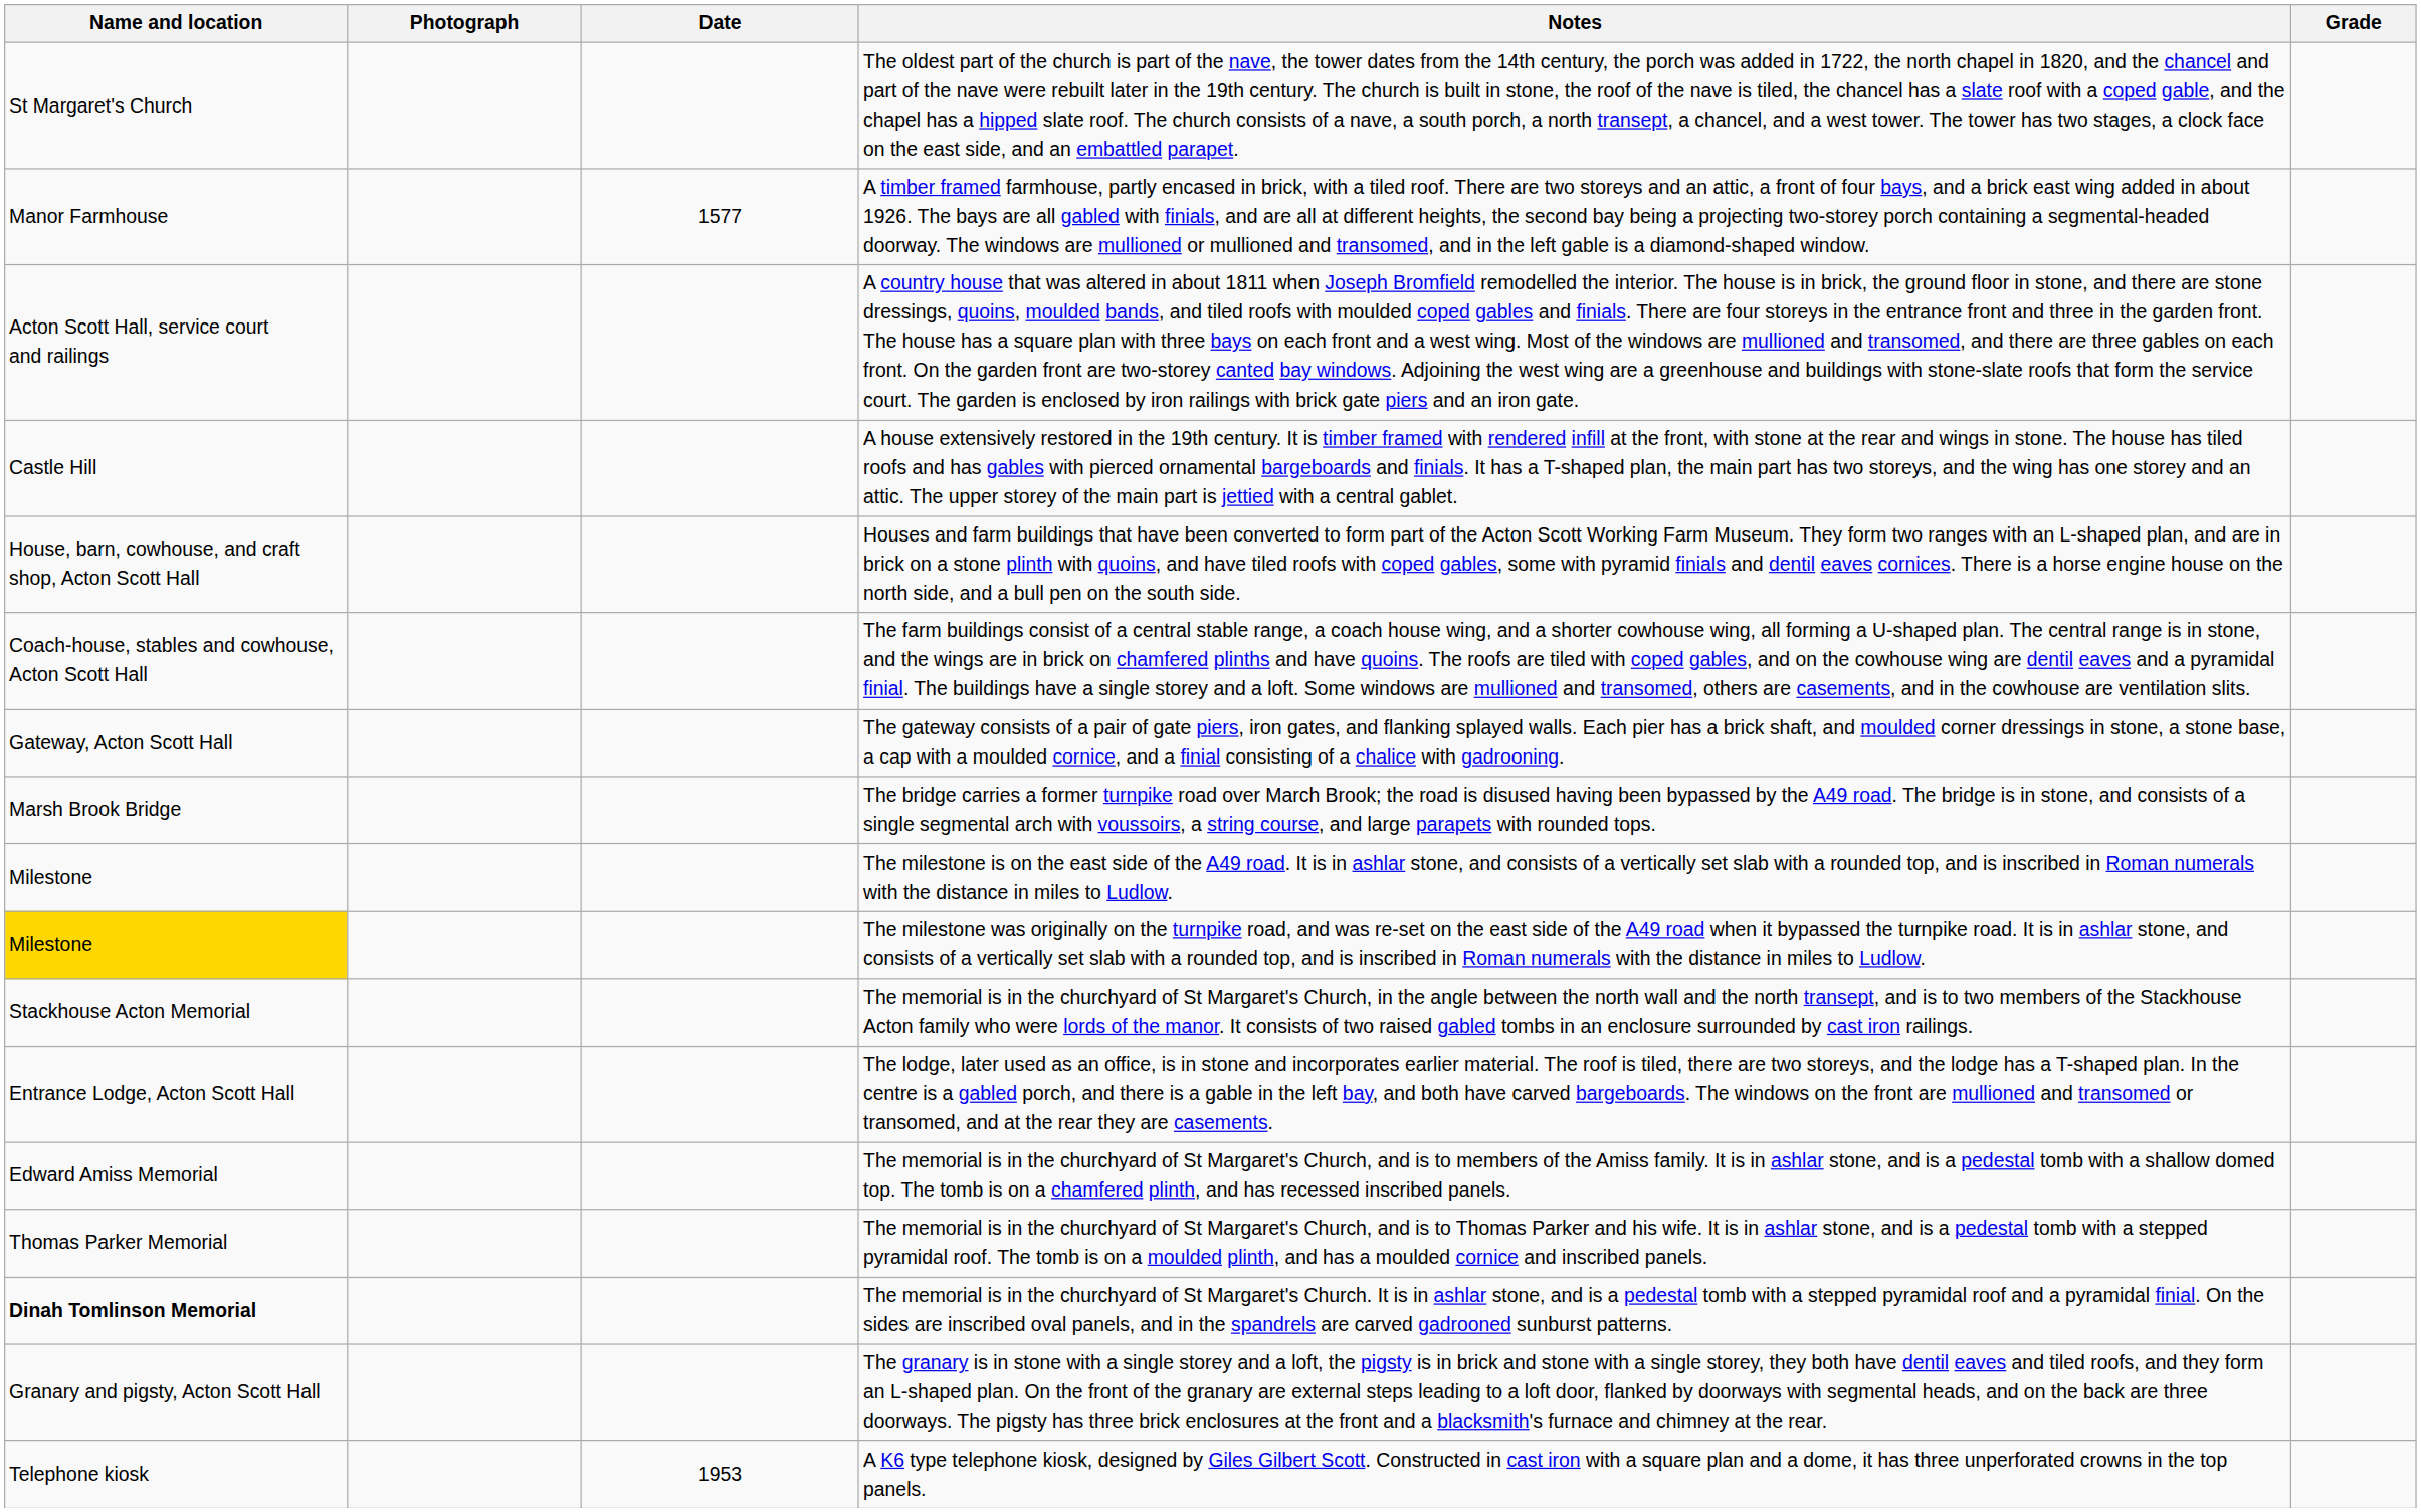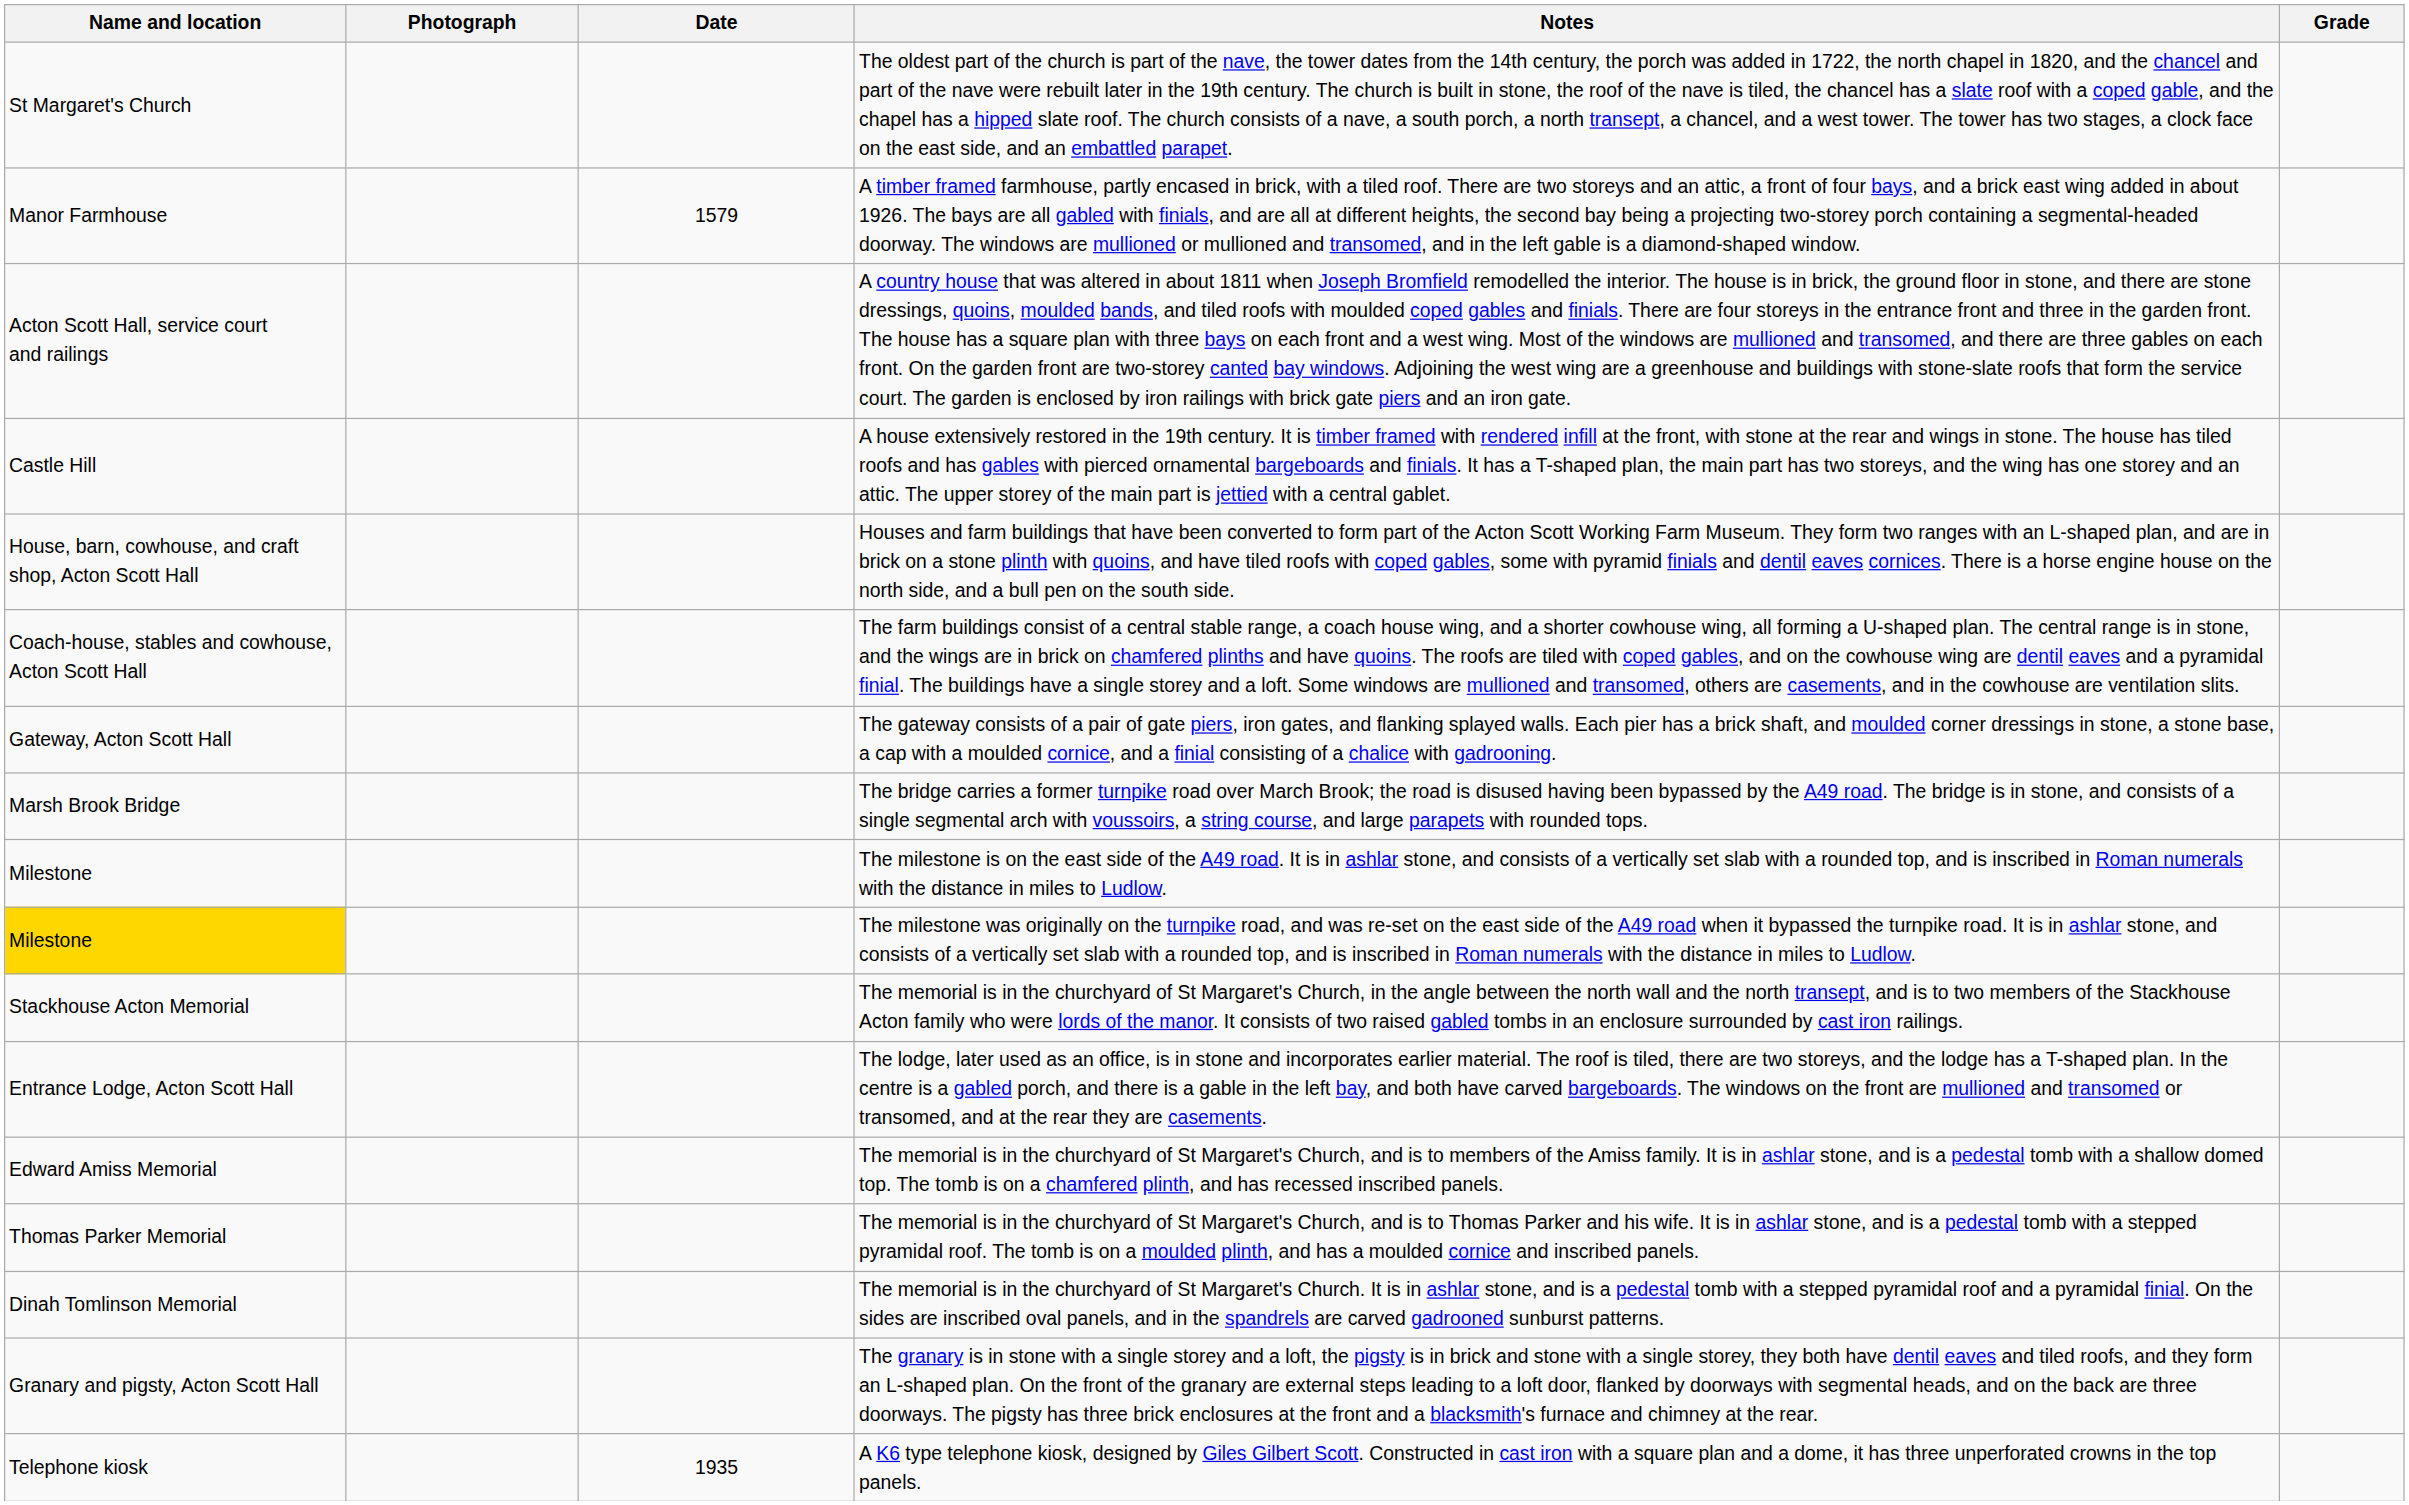row 3 | Date: 1577 -> 1579
row 16 | Name and location: bold -> normal
row 18 | Date: 1953 -> 1935
